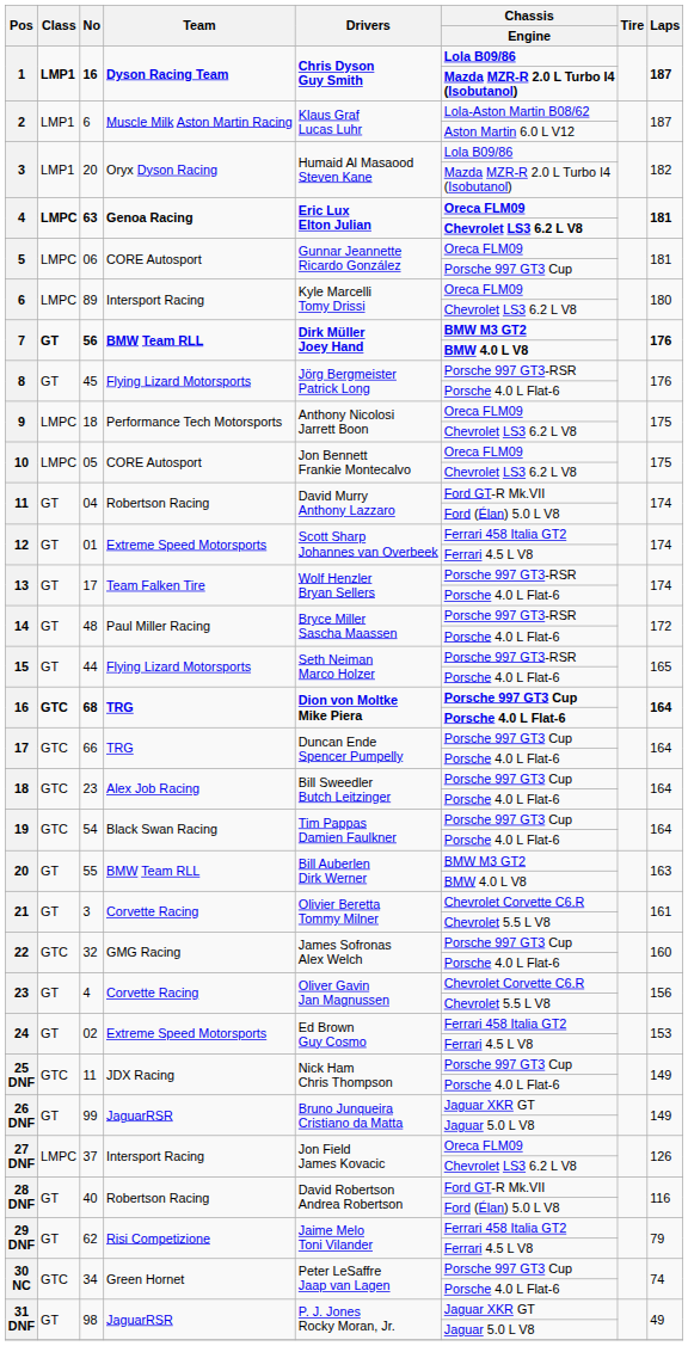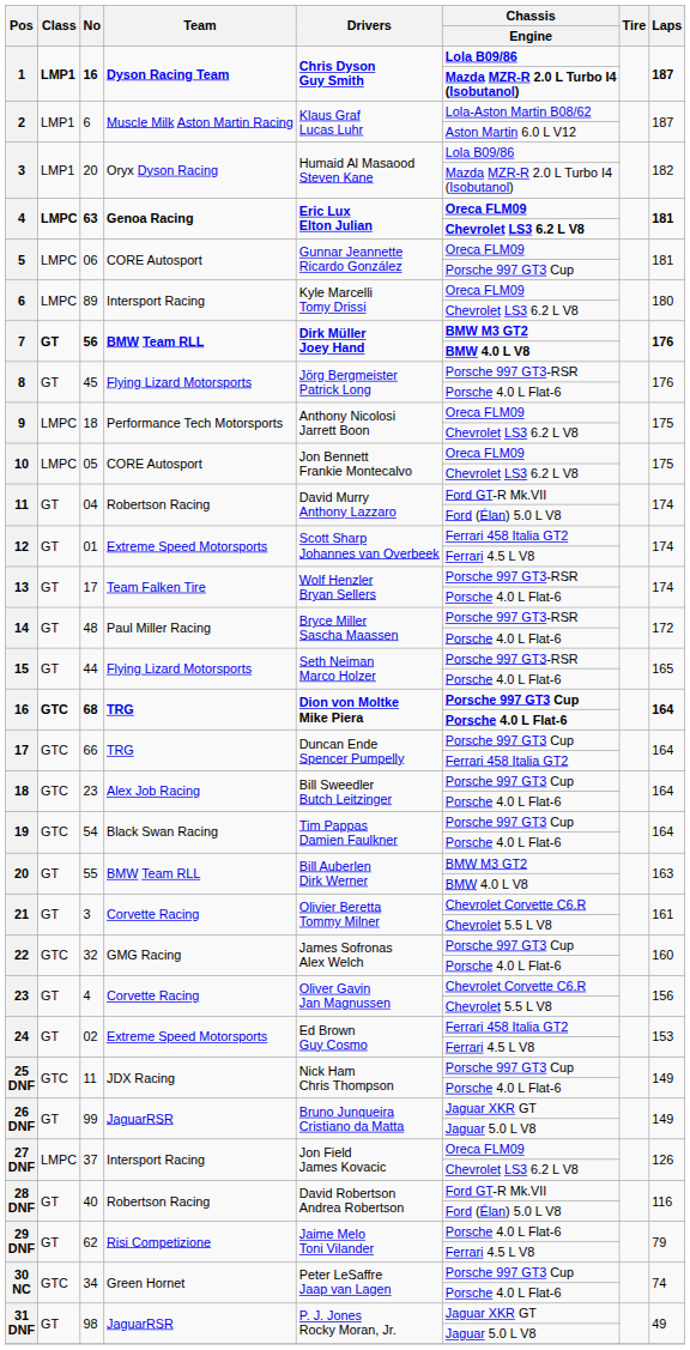row 36 | Chassis / Engine: Porsche 4.0 L Flat-6 -> Ferrari 458 Italia GT2
row 59 | Chassis / Engine: Ferrari 458 Italia GT2 -> Porsche 4.0 L Flat-6
